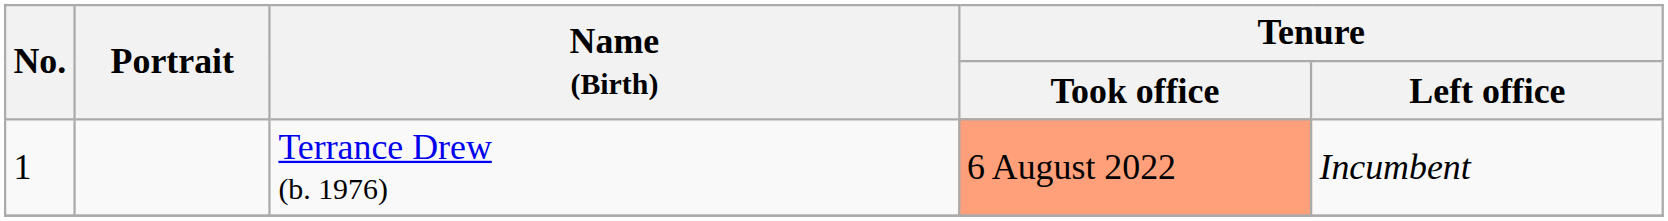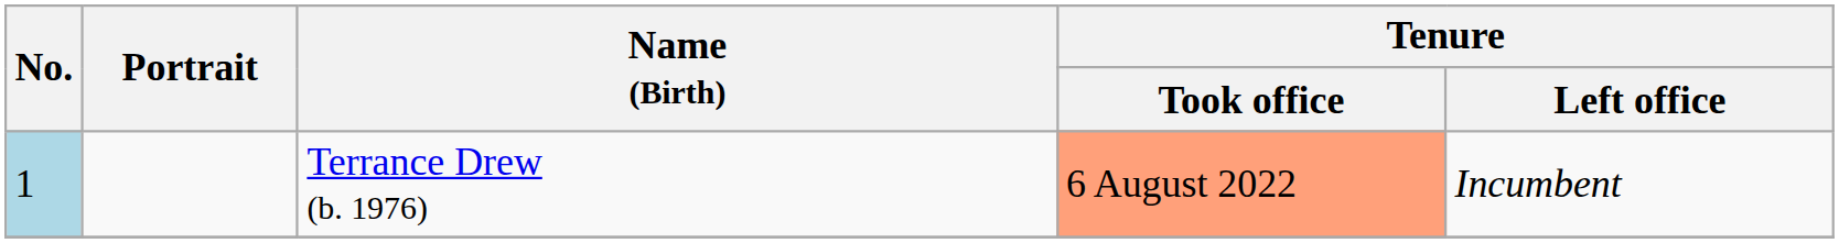Terrance Drew (b. 1976) | No.: no background -> lightblue background
